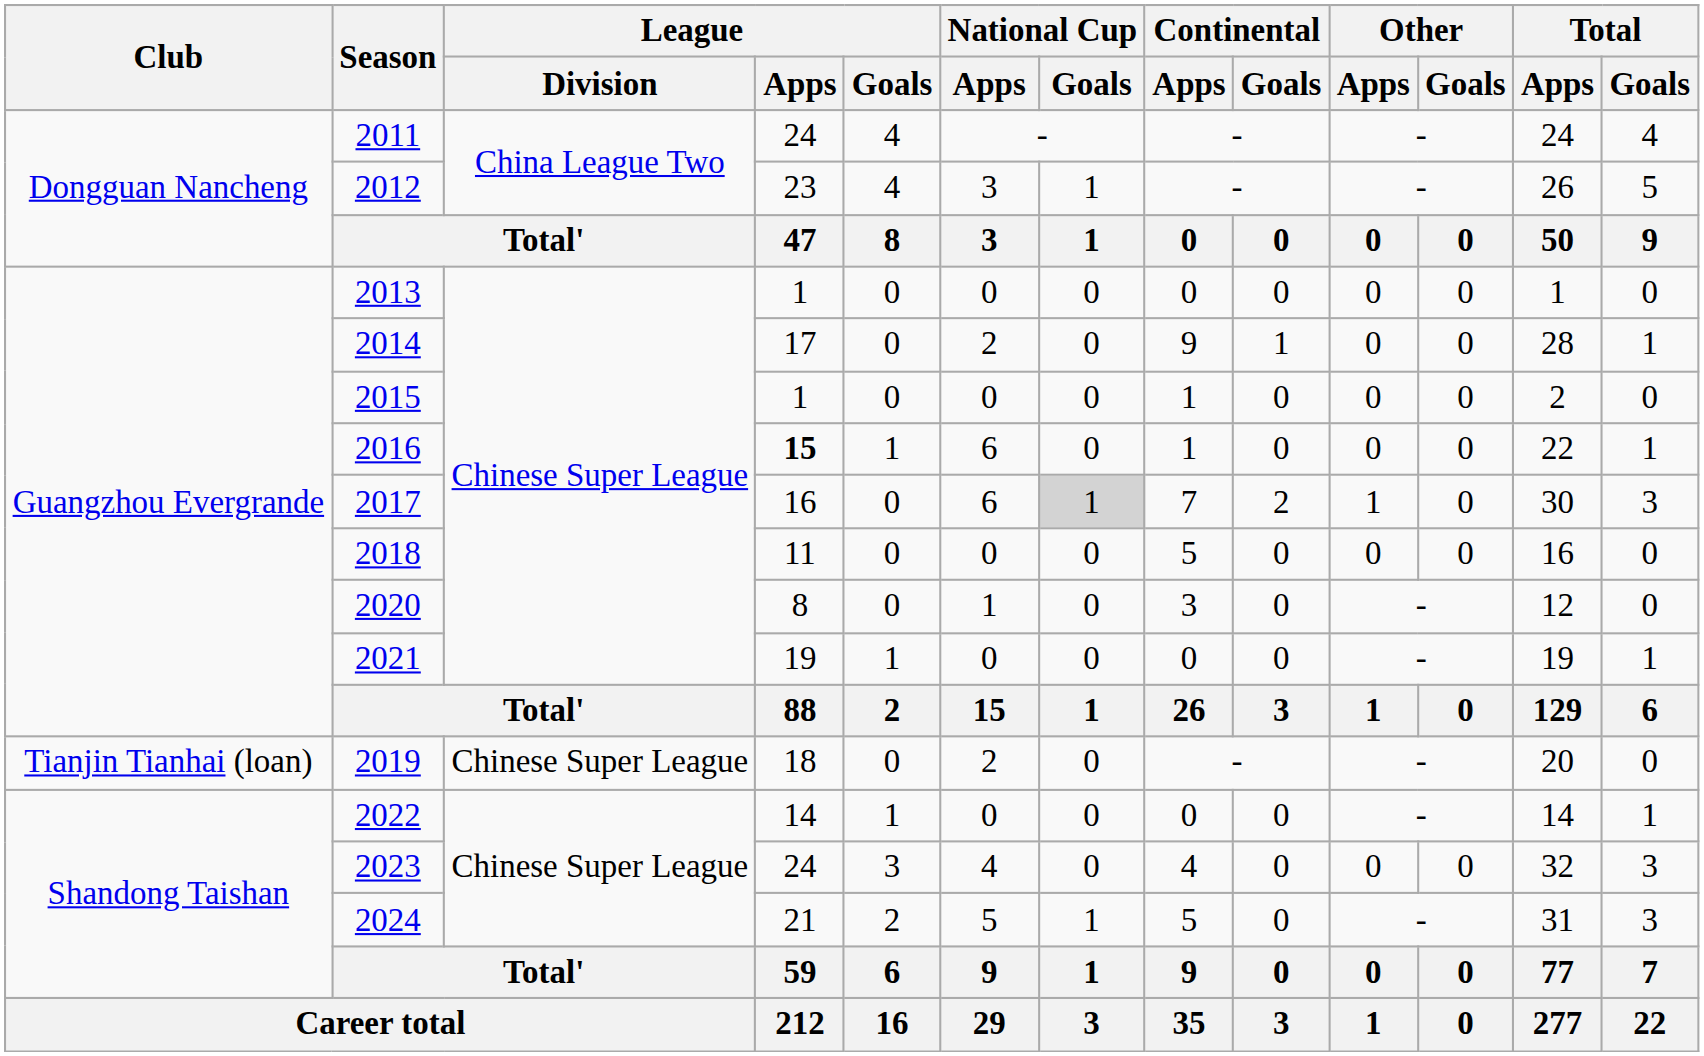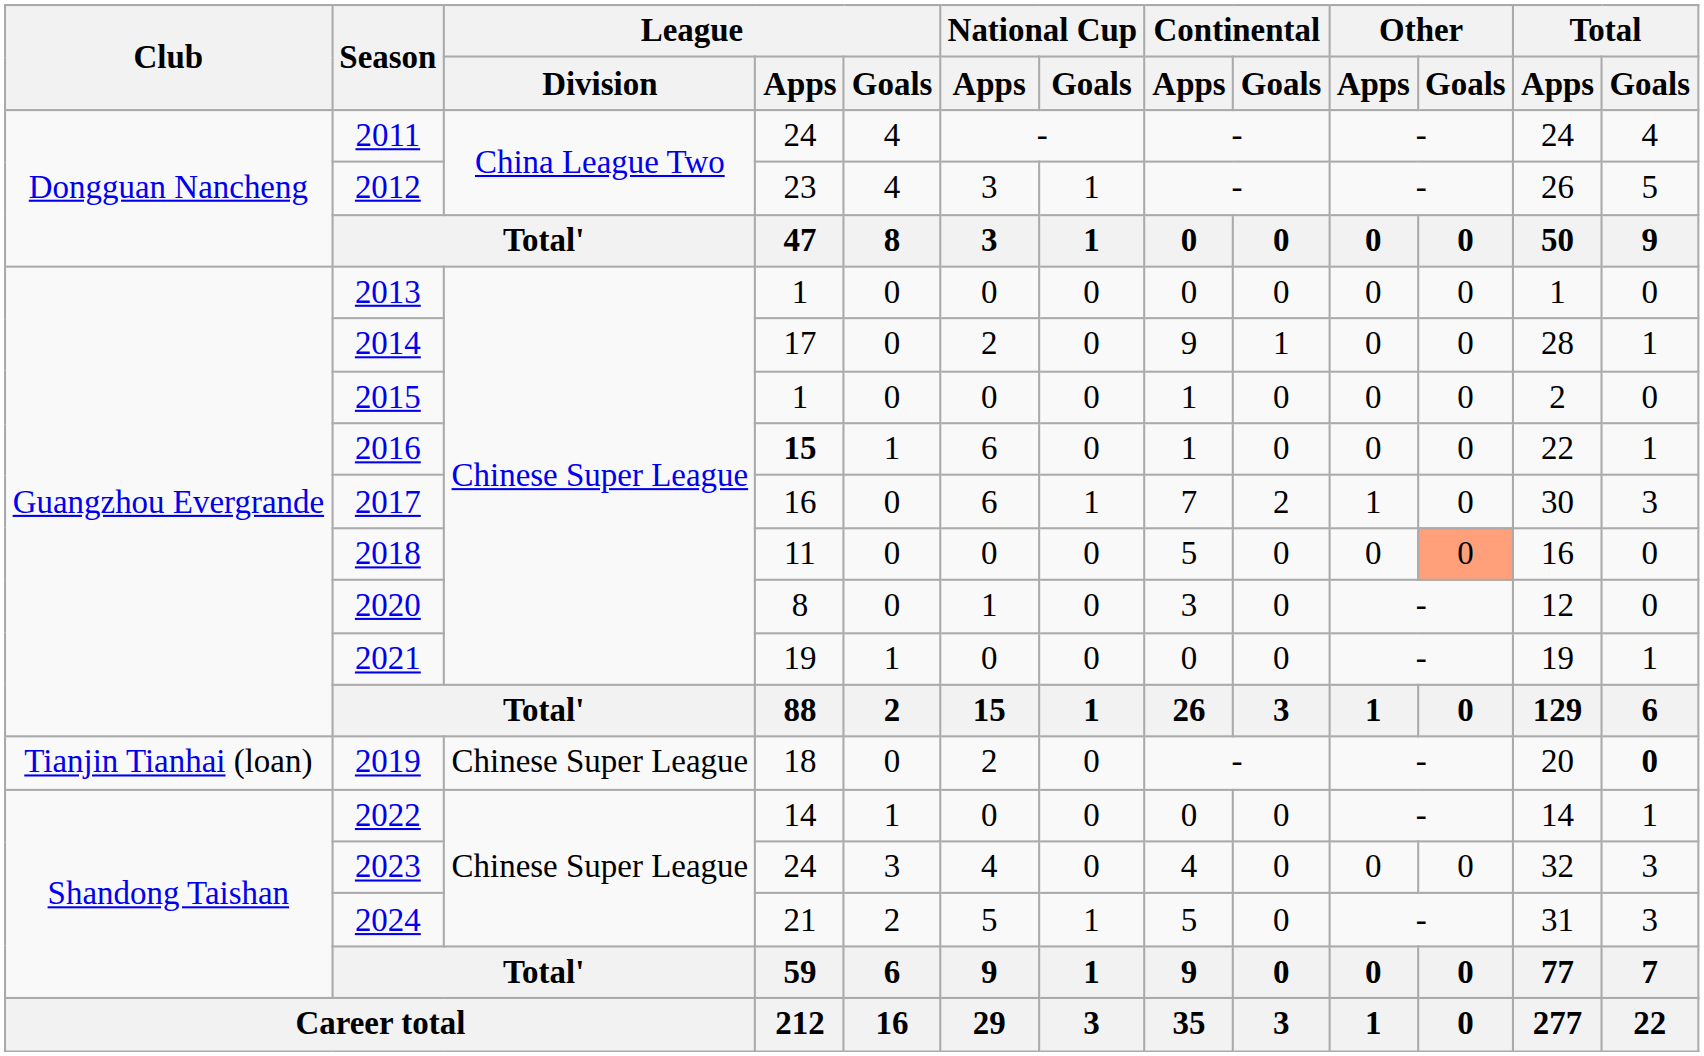2017 | National Cup / Goals: lightgrey background -> no background
2018 | Other / Goals: no background -> lightsalmon background
2019 | Total / Goals: normal -> bold
